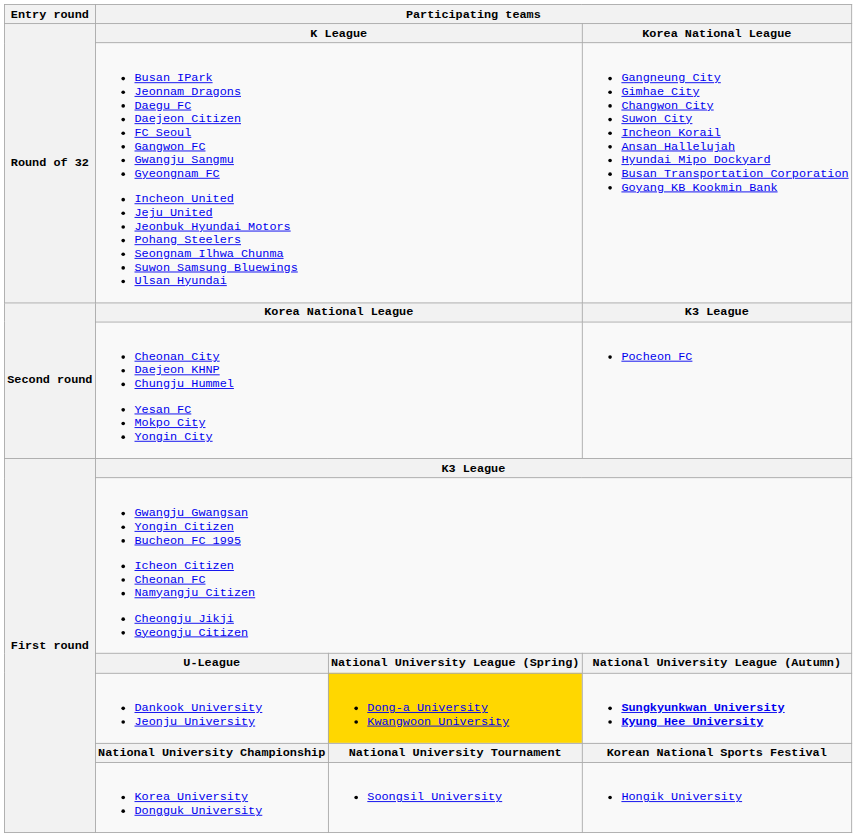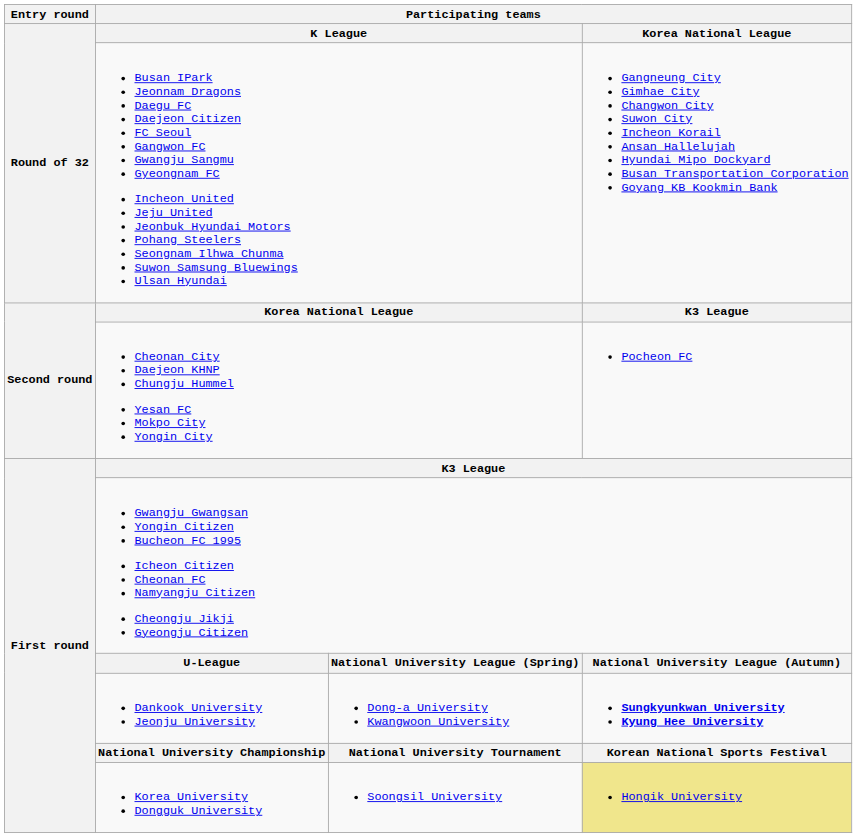Dankook University Jeonju University | column 3: gold background -> no background
Korea University Dongguk University | Participating teams / Korea National League: no background -> khaki background
